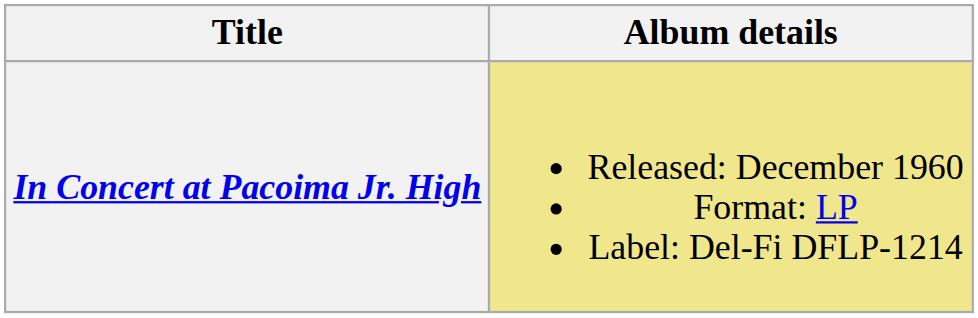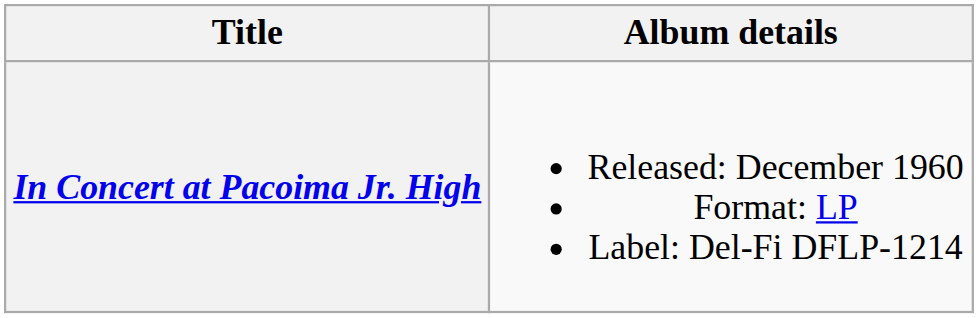In Concert at Pacoima Jr. High | Album details: khaki background -> no background
